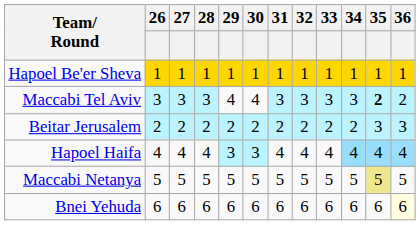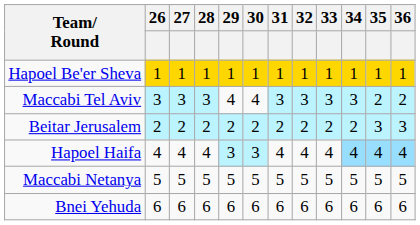Maccabi Tel Aviv | 35: bold -> normal
Maccabi Netanya | 35: khaki background -> no background
Bnei Yehuda | 36: lightyellow background -> no background
